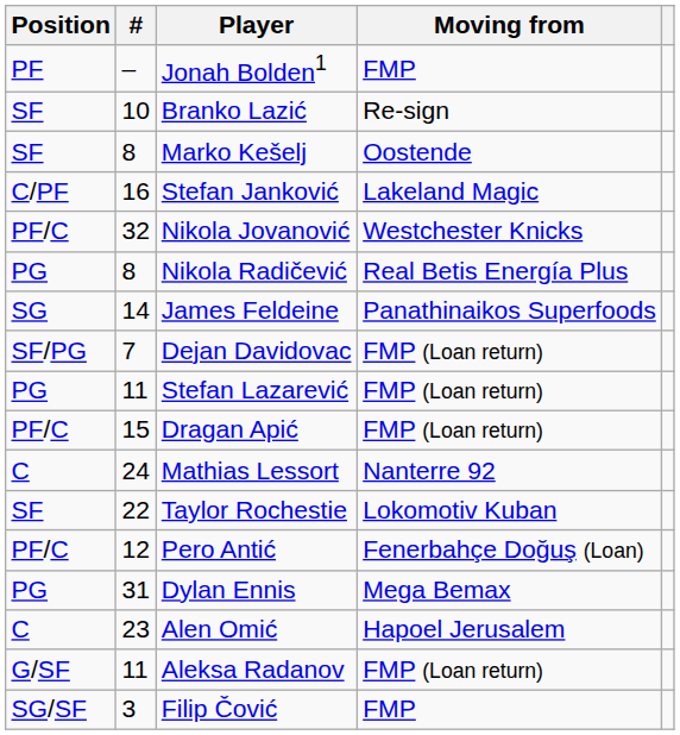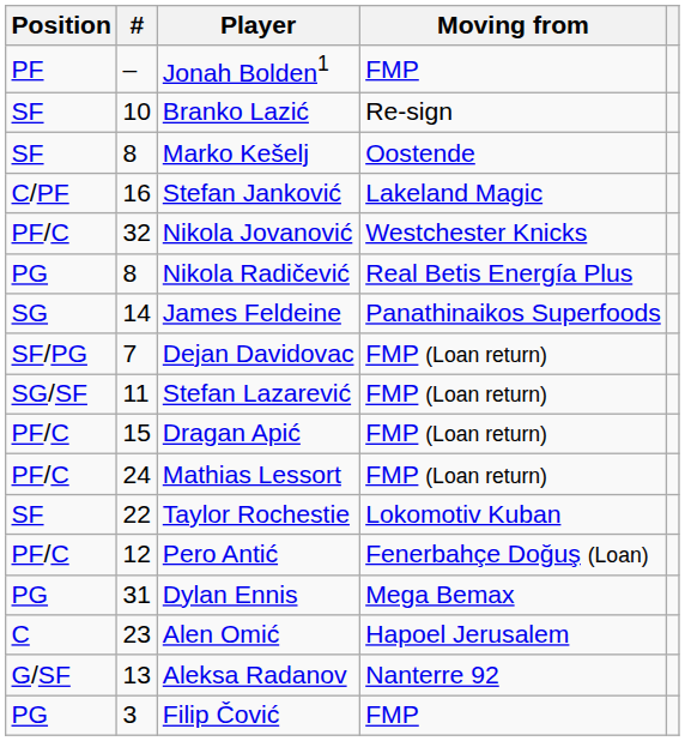Stefan Lazarević | Position: PG -> SG/SF
Mathias Lessort | Position: C -> PF/C
Mathias Lessort | Moving from: Nanterre 92 -> FMP (Loan return)
Aleksa Radanov | #: 11 -> 13
Aleksa Radanov | Moving from: FMP (Loan return) -> Nanterre 92
Filip Čović | Position: SG/SF -> PG
